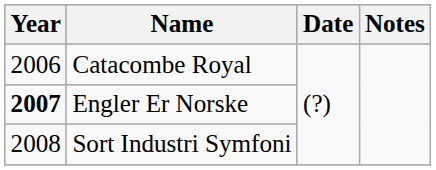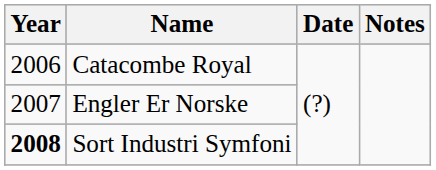Engler Er Norske | Year: bold -> normal
Sort Industri Symfoni | Year: normal -> bold
